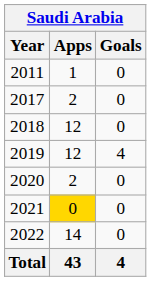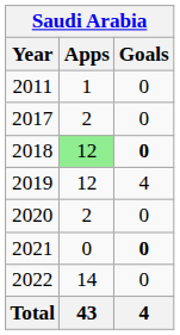2018 | Apps: no background -> lightgreen background
2018 | Goals: normal -> bold
2021 | Apps: gold background -> no background
2021 | Goals: normal -> bold
